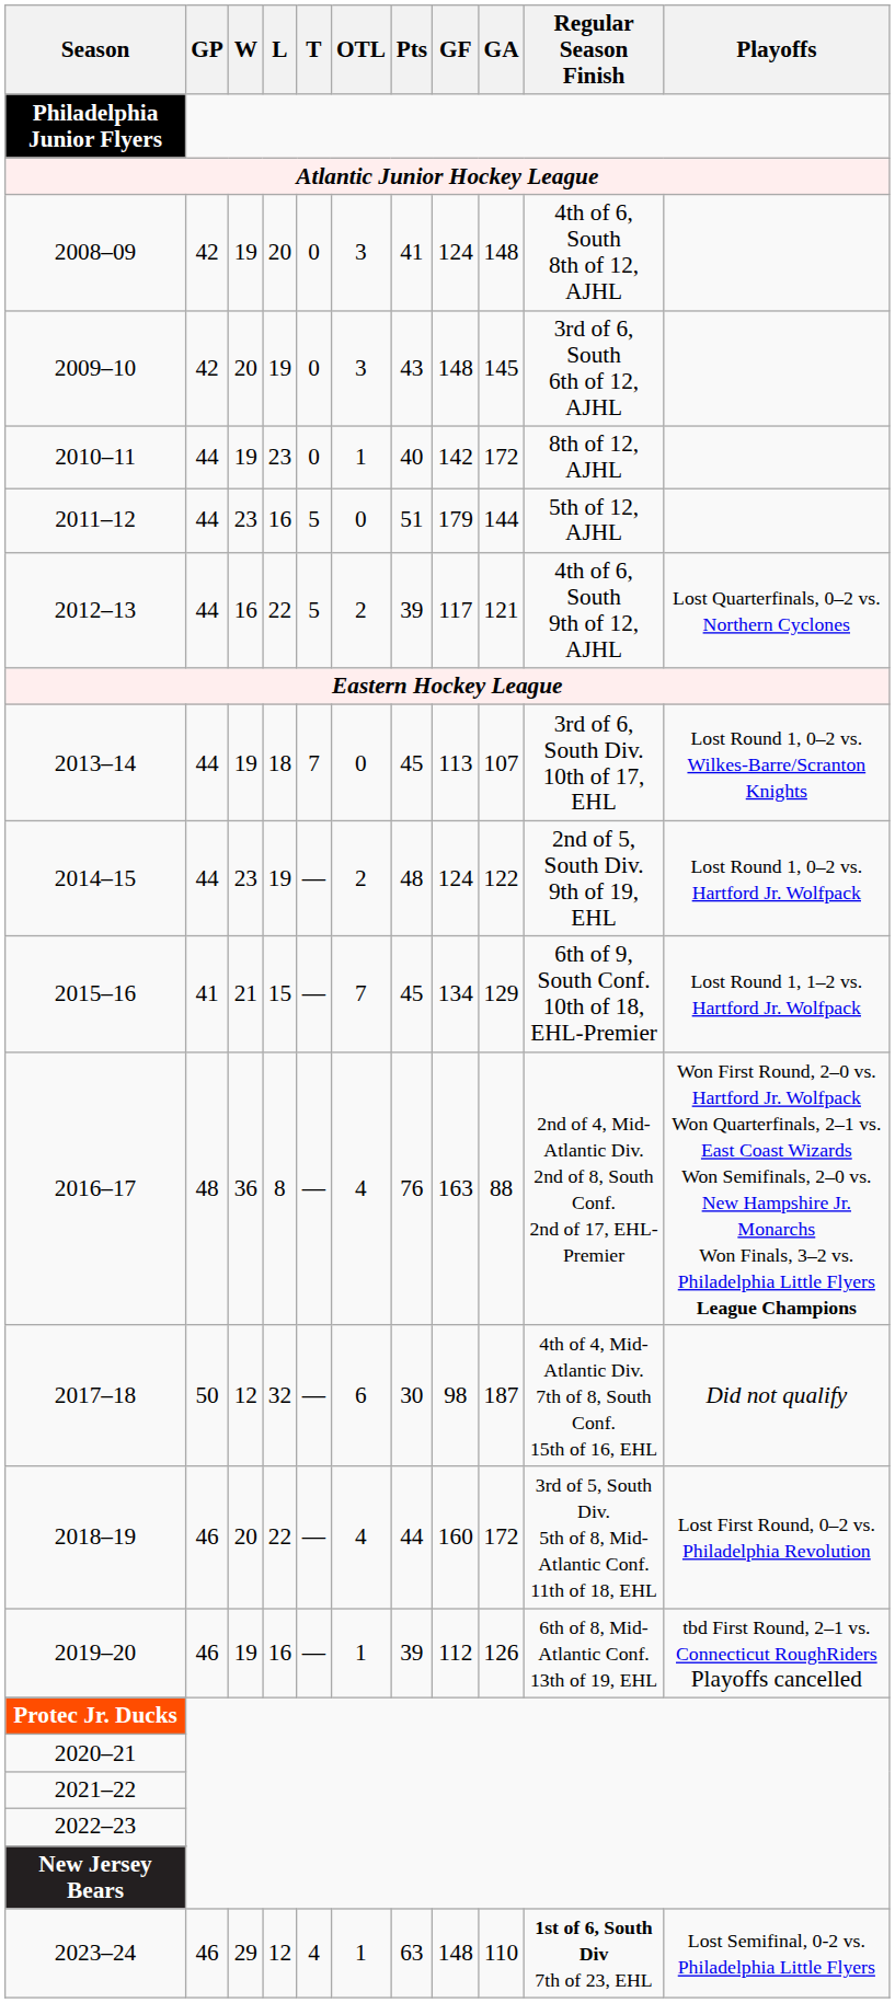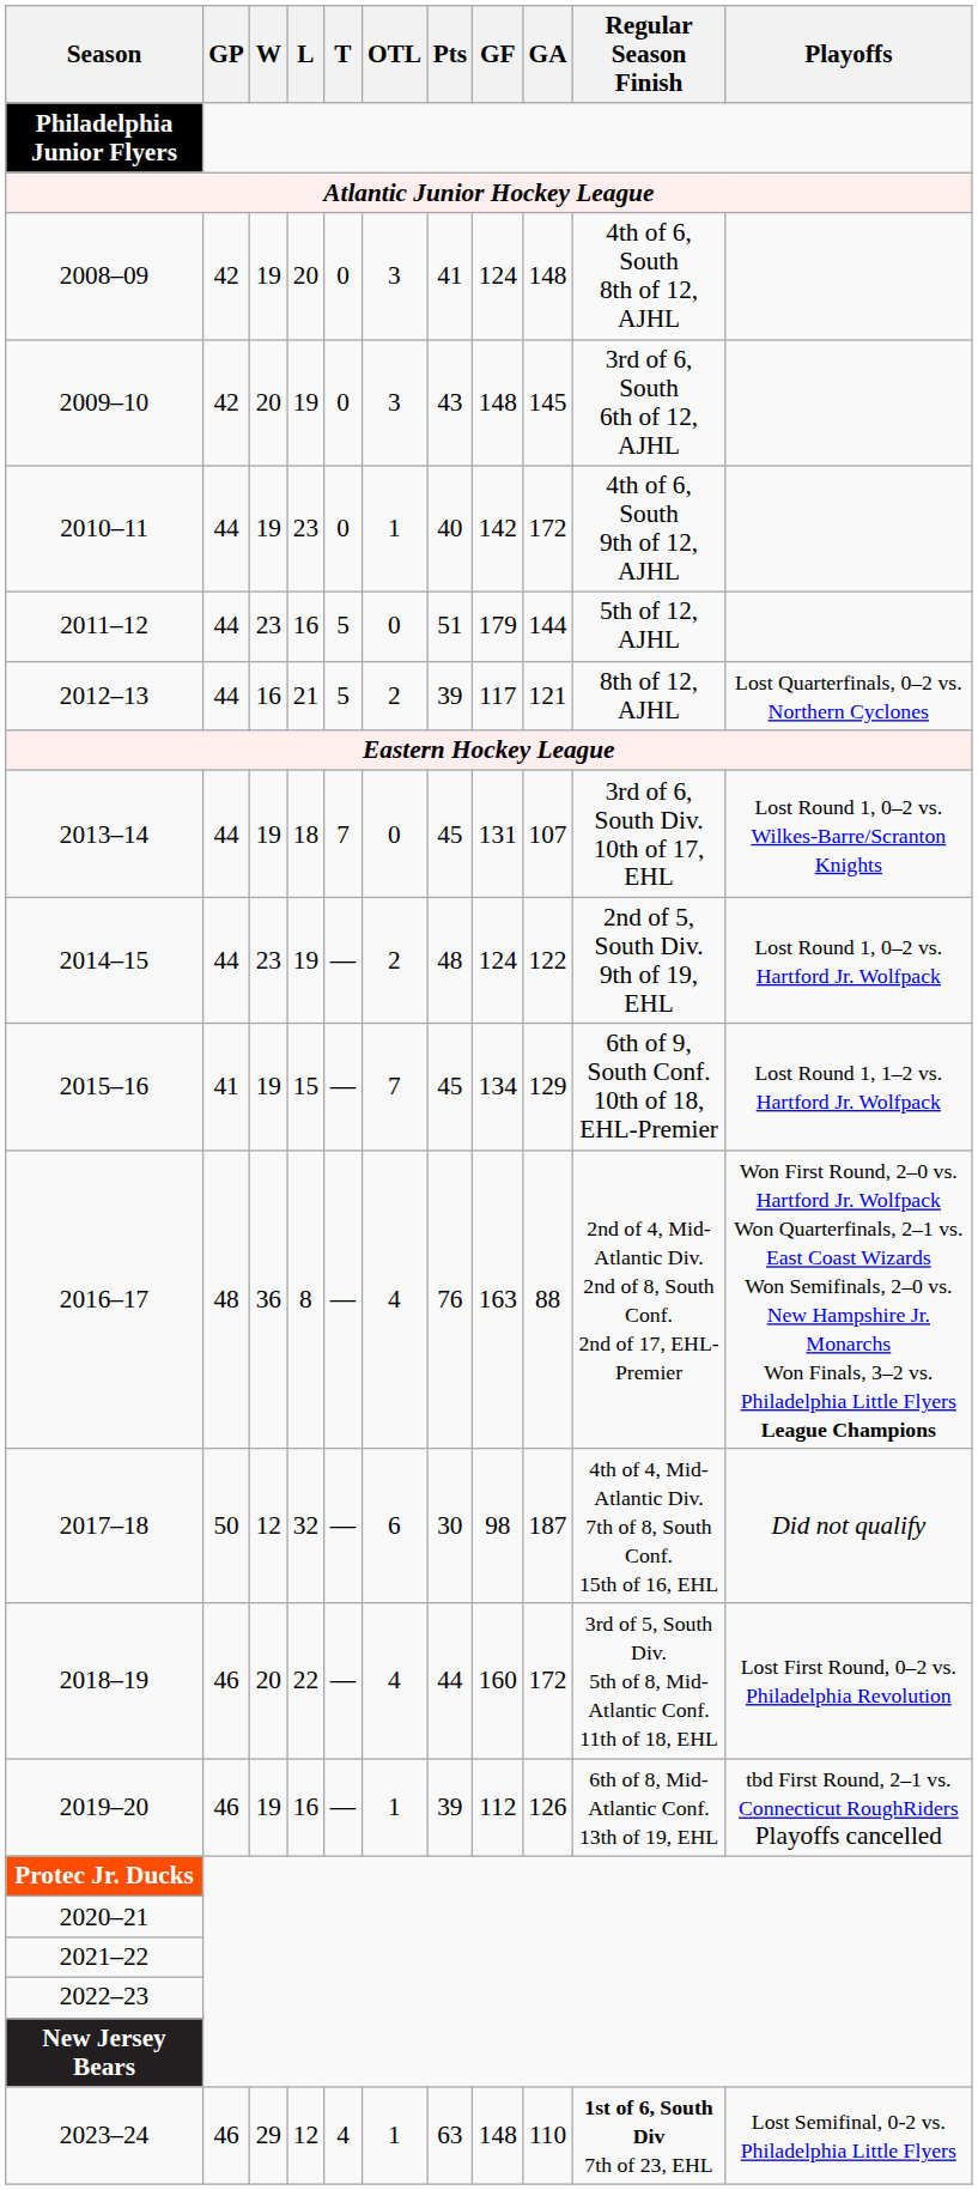2010–11 | Regular Season Finish: 8th of 12, AJHL -> 4th of 6, South 9th of 12, AJHL
2012–13 | L: 22 -> 21
2012–13 | Regular Season Finish: 4th of 6, South 9th of 12, AJHL -> 8th of 12, AJHL
2013–14 | GF: 113 -> 131
2015–16 | W: 21 -> 19
